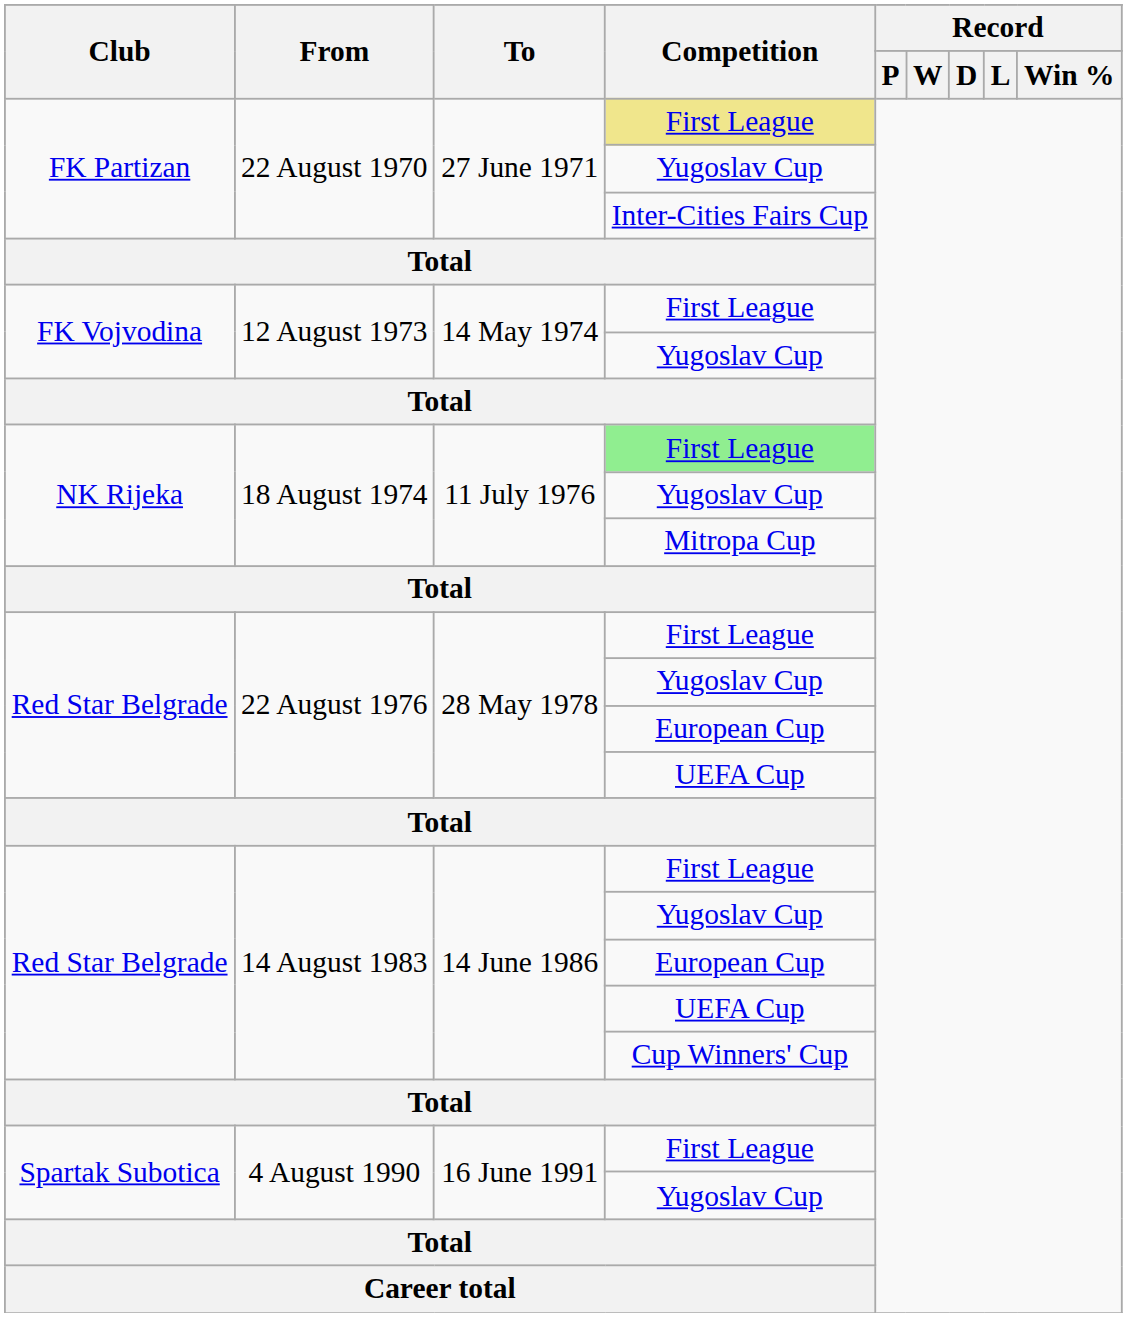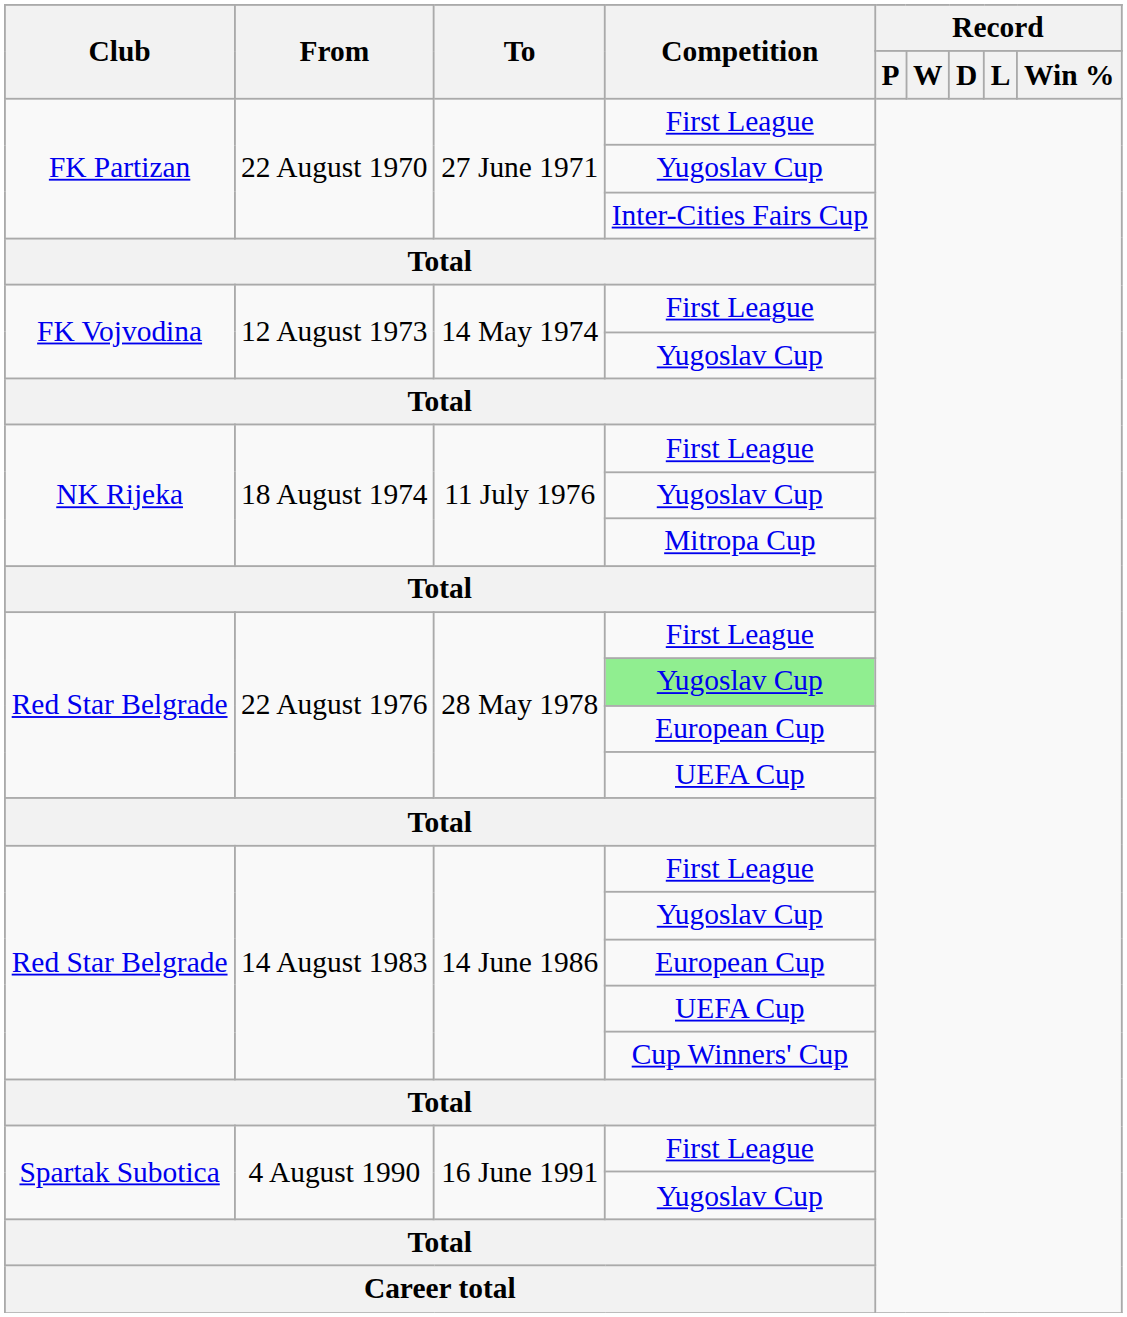22 August 1970 / First League | Competition: khaki background -> no background
18 August 1974 / First League | Competition: lightgreen background -> no background
22 August 1976 / Yugoslav Cup | Competition: no background -> lightgreen background
